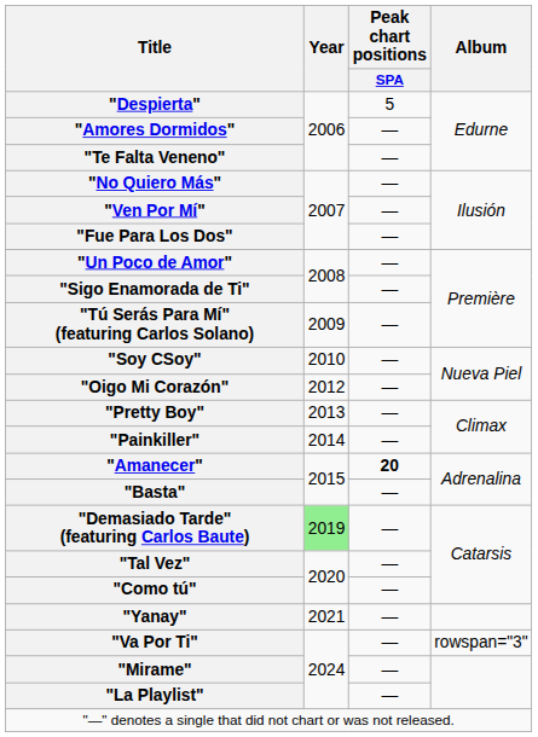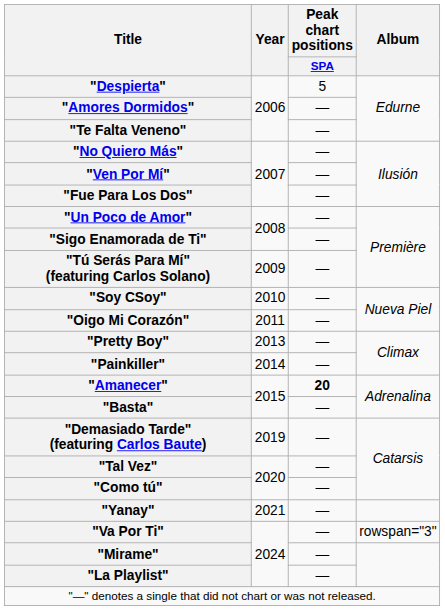"Oigo Mi Corazón" | Year: 2012 -> 2011
"Demasiado Tarde" (featuring Carlos Baute) | Year: lightgreen background -> no background
